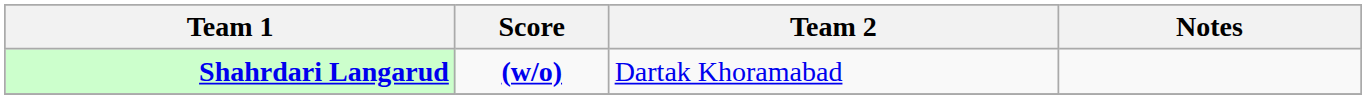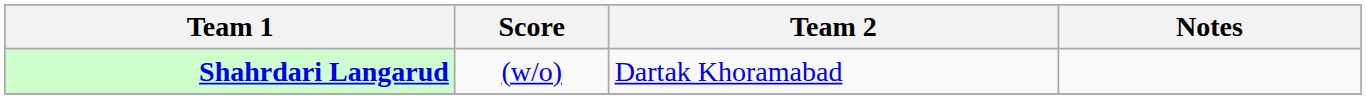Shahrdari Langarud | Score: bold -> normal
